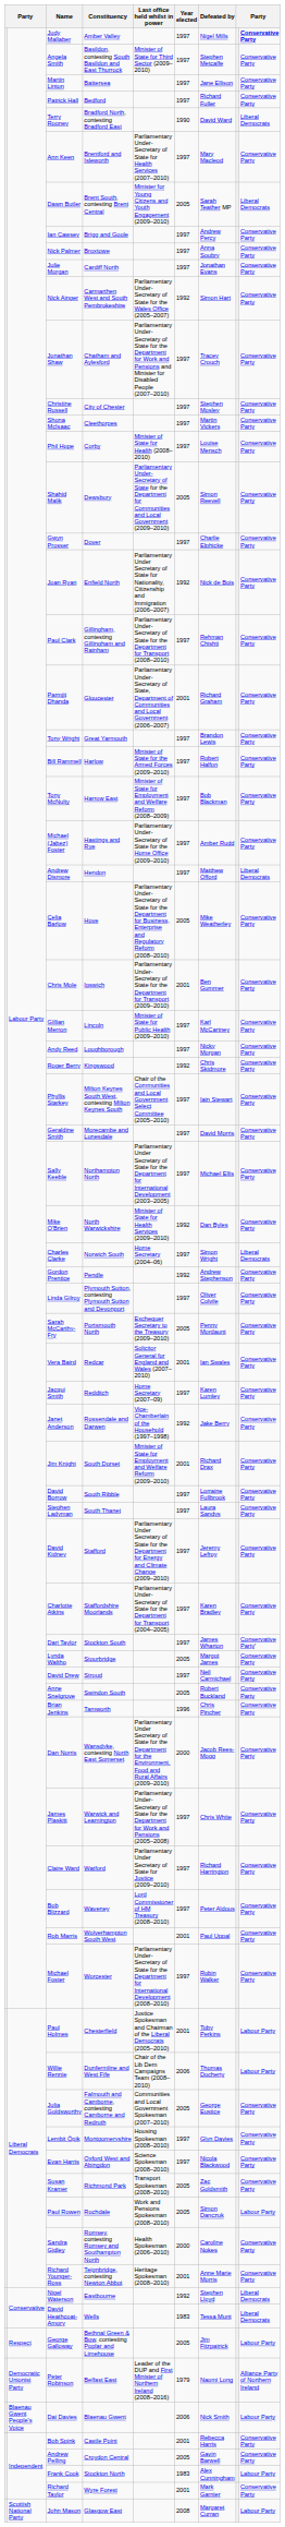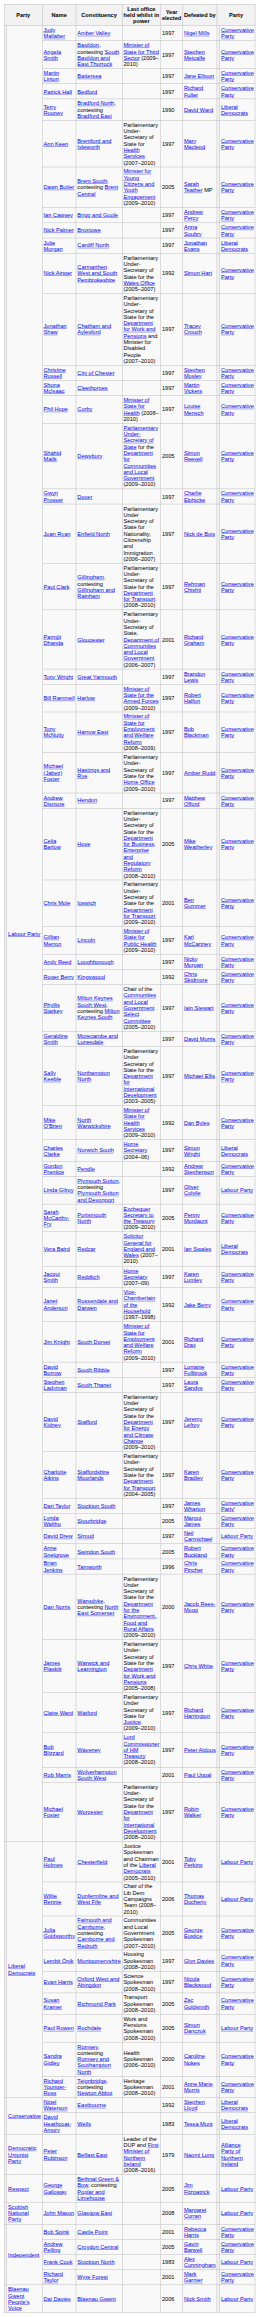Judy Mallaber | column 9: bold -> normal
Dawn Butler | column 9: Liberal Democrats -> Conservative Party
Julie Morgan | column 9: Conservative Party -> Liberal Democrats
Joan Ryan | Year elected: 1992 -> 1997
Andrew Dismore | column 9: Liberal Democrats -> Conservative Party
Linda Gilroy | column 9: Conservative Party -> Labour Party
Vera Baird | column 9: Conservative Party -> Liberal Democrats
David Drew | column 9: Conservative Party -> Labour Party
rows swapped: Peter Robinson <-> George Galloway
rows swapped: John Mason <-> Dai Davies
